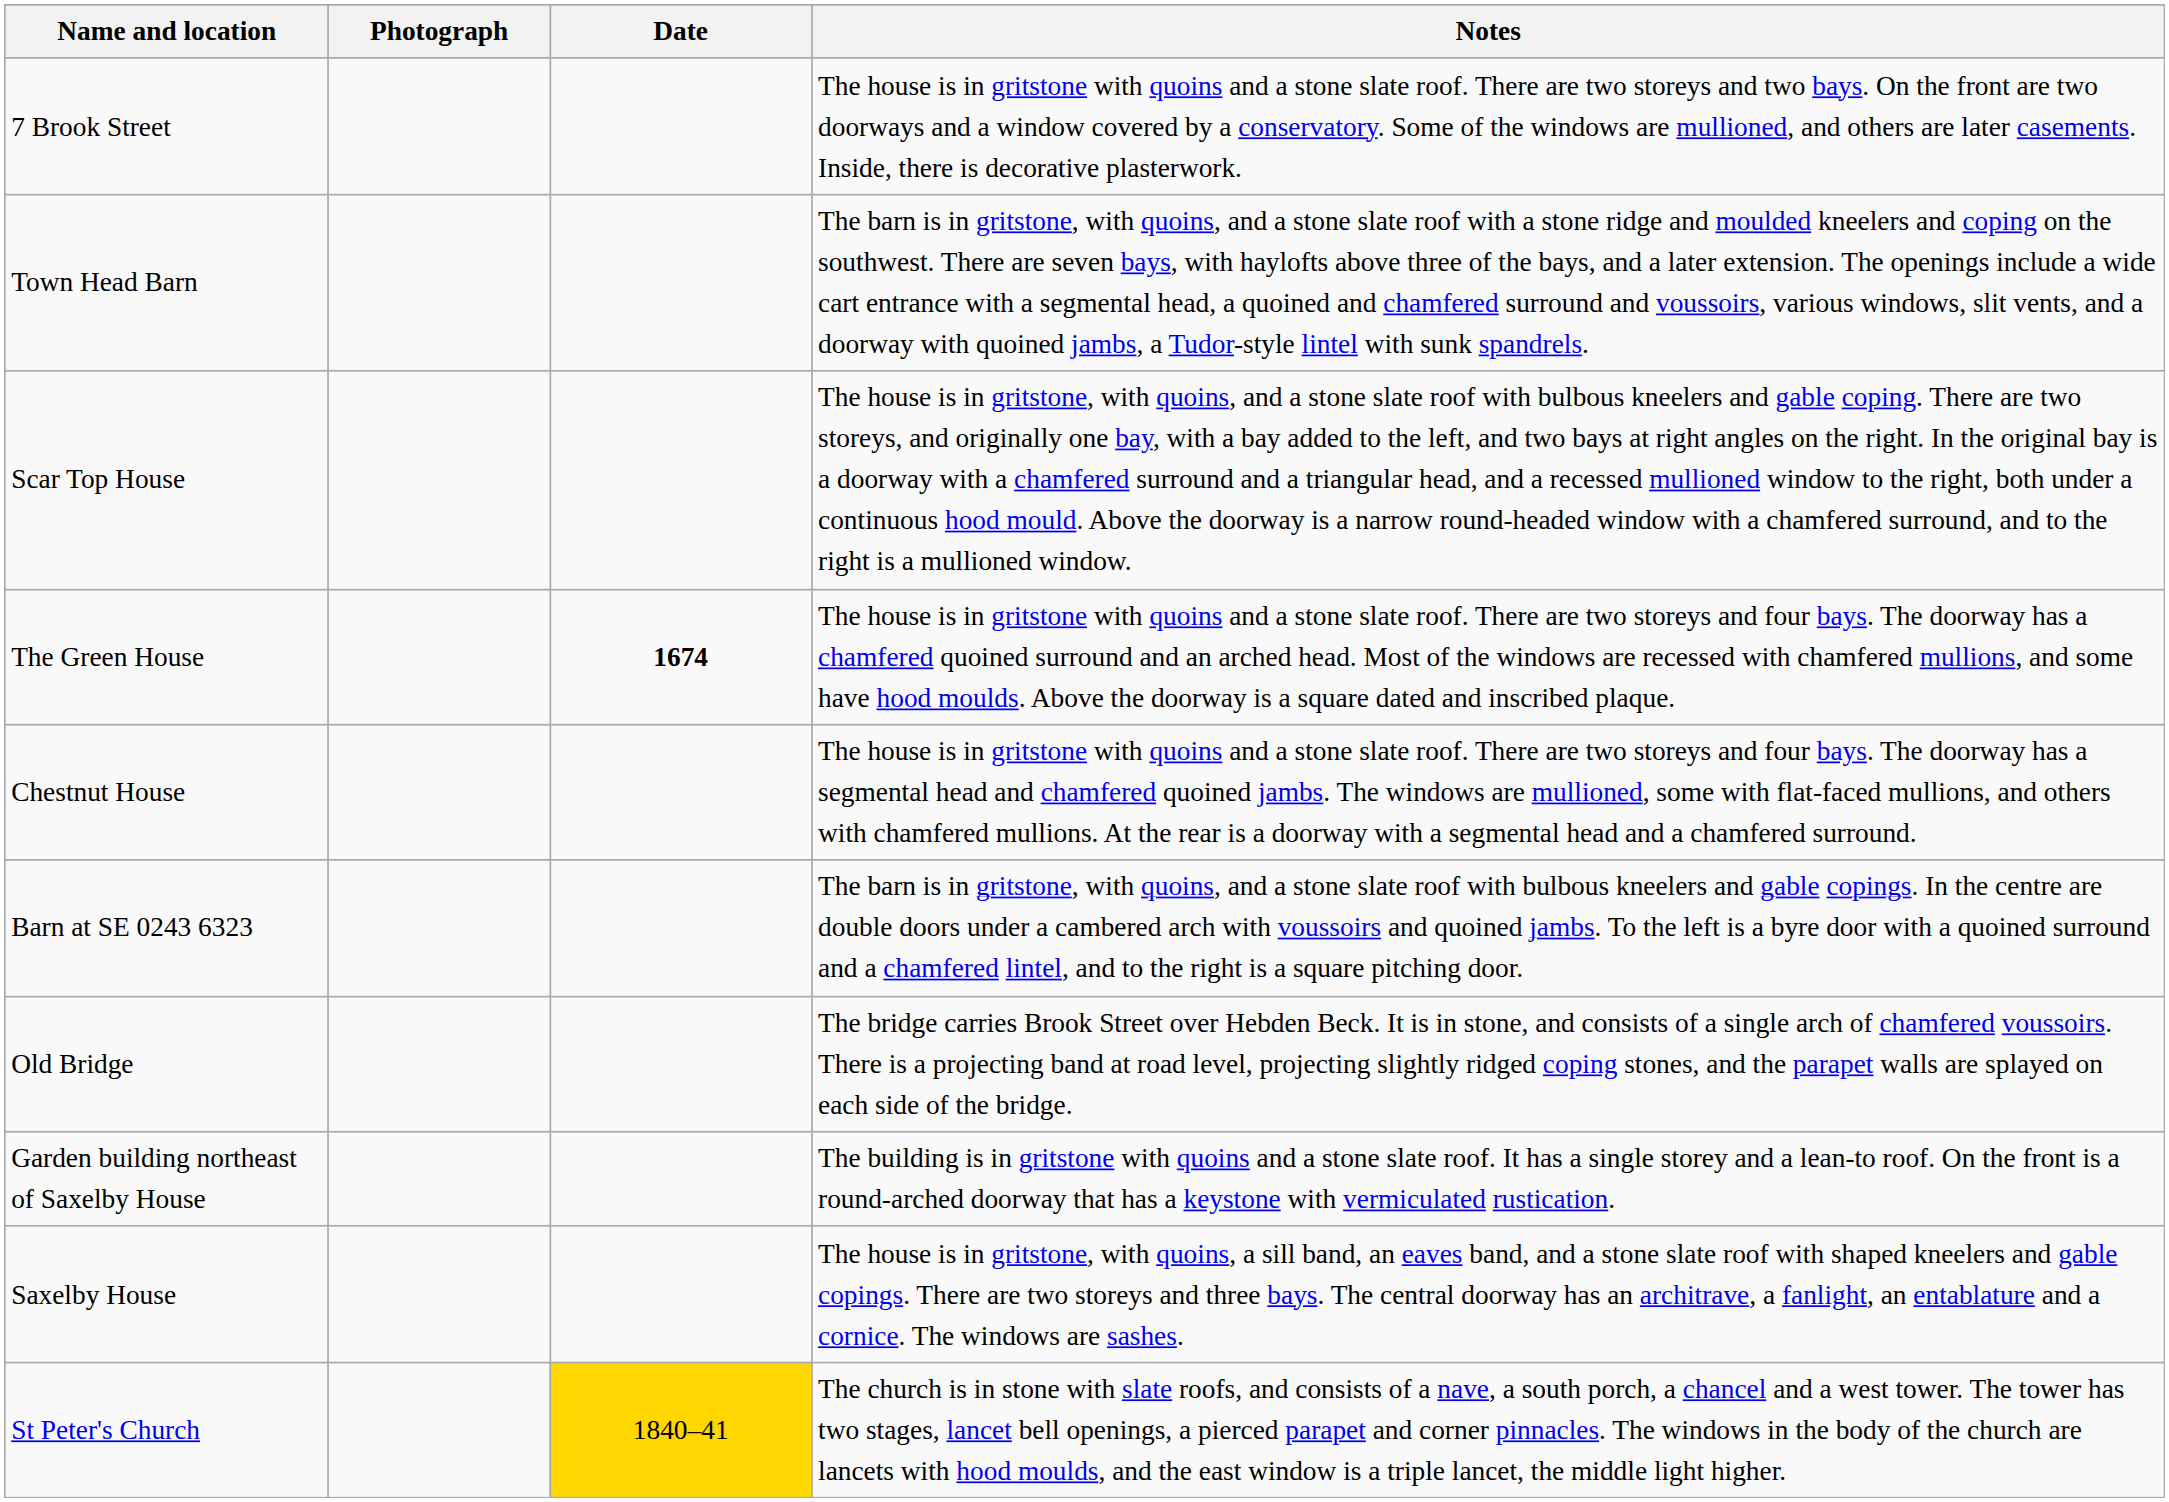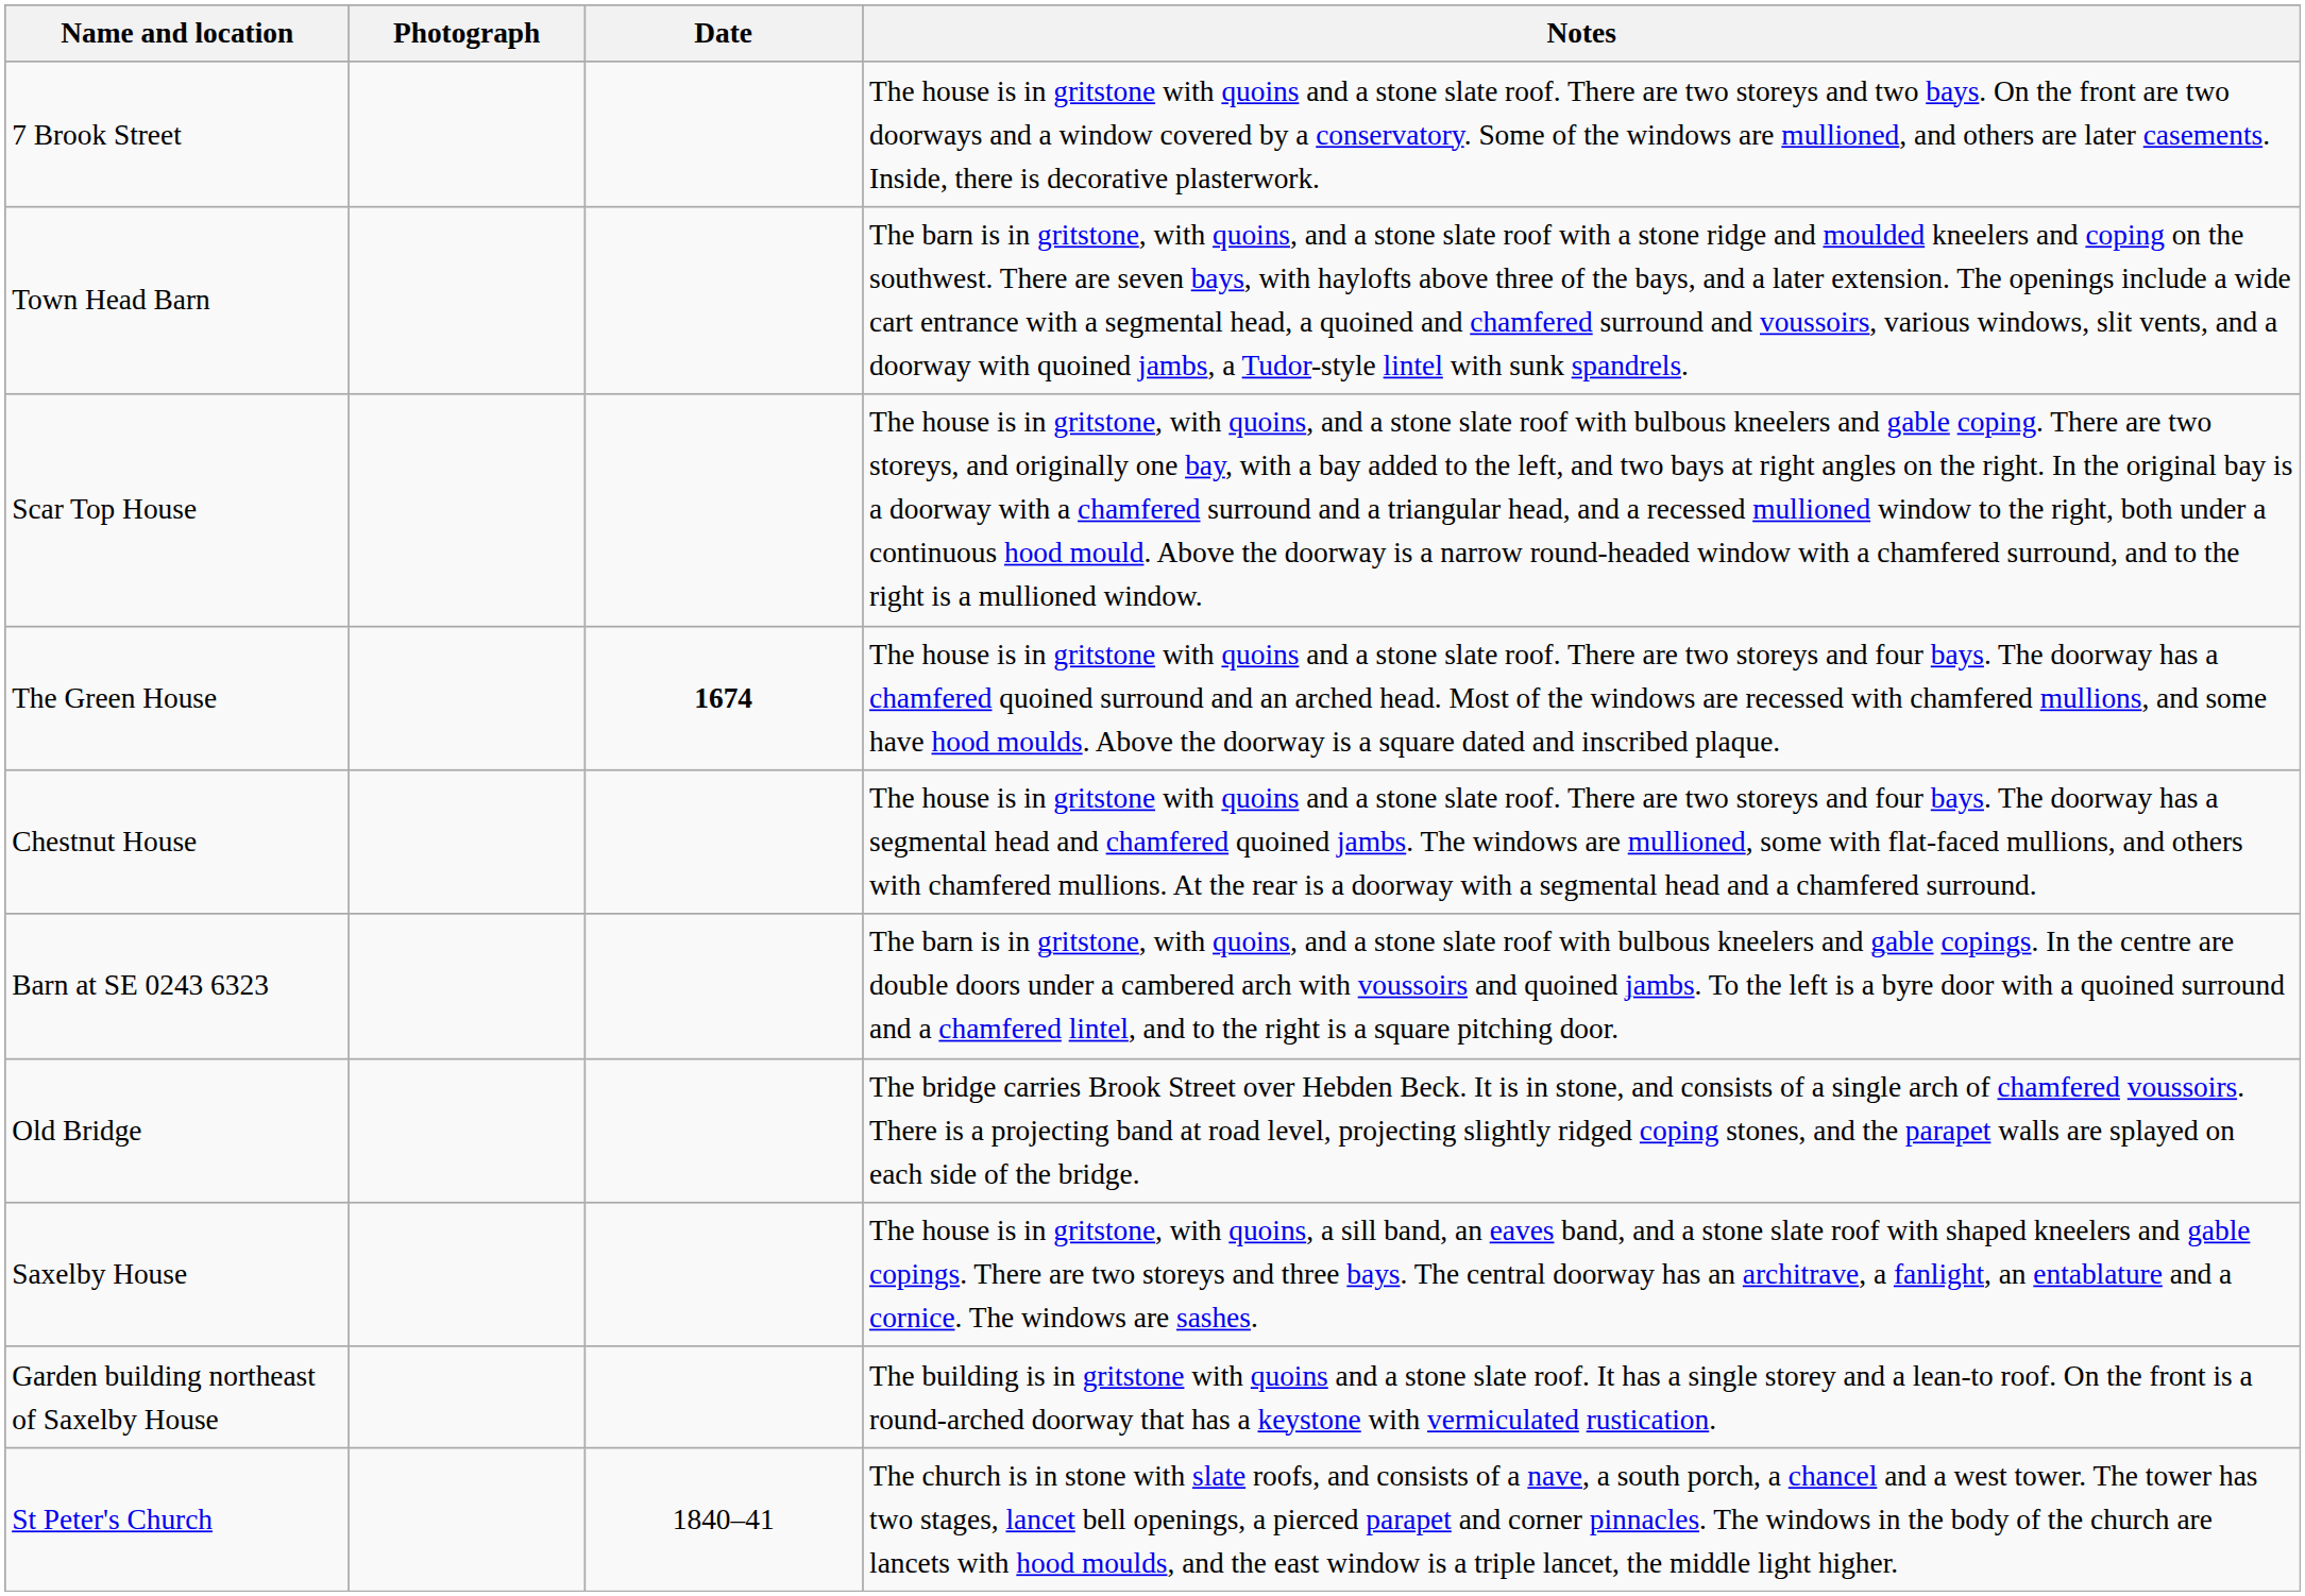rows swapped: Garden building northeast of Saxelby House <-> Saxelby House
St Peter's Church | Date: gold background -> no background
